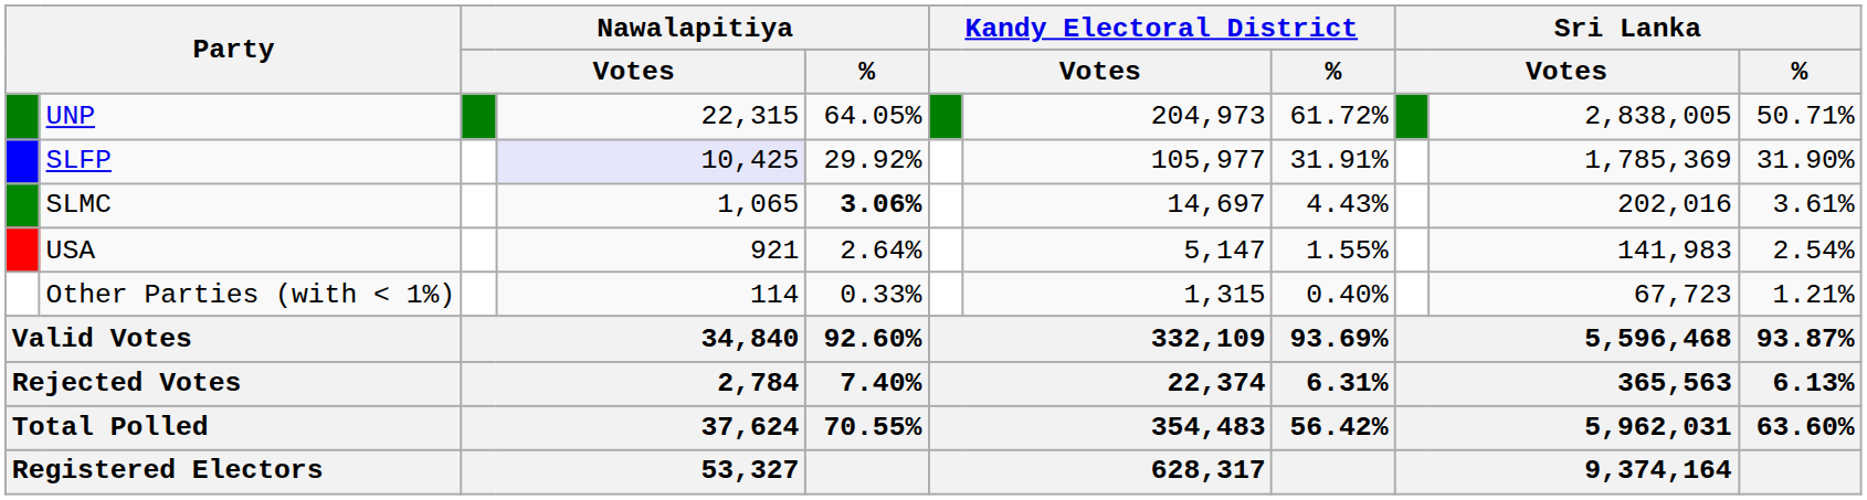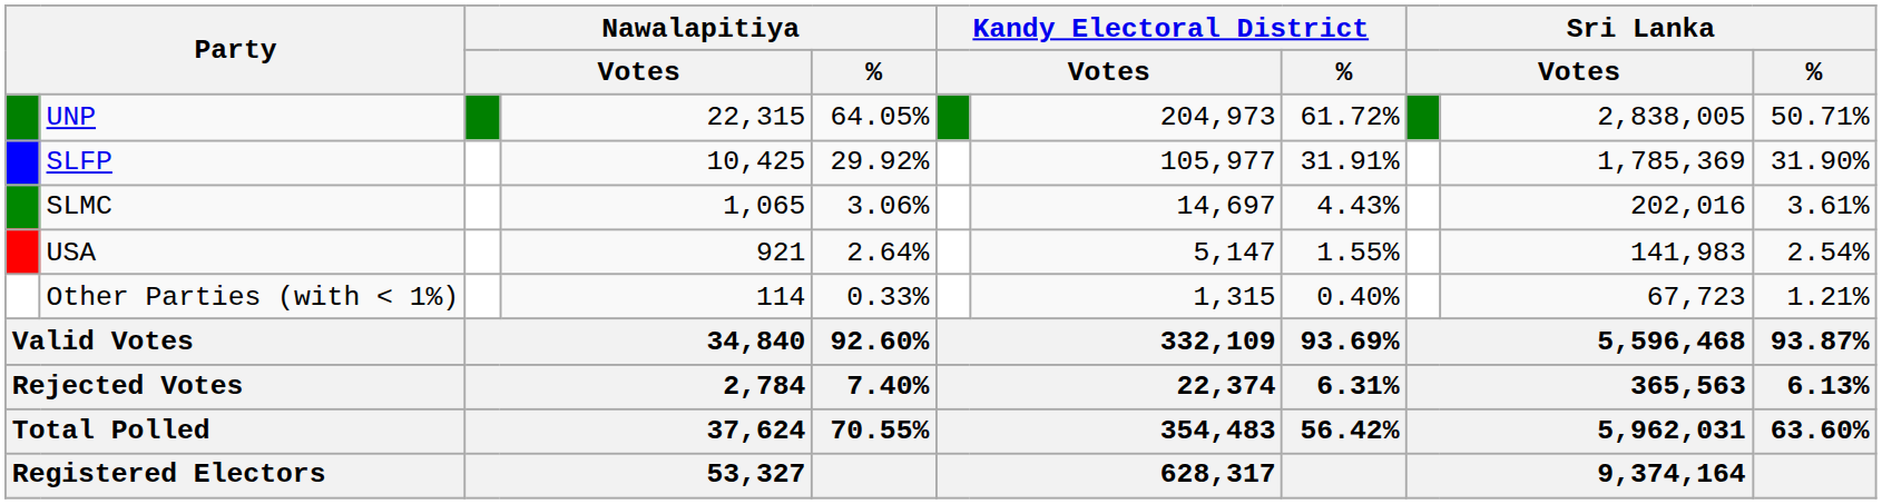SLFP | column 4: lavender background -> no background
SLMC | Nawalapitiya / %: bold -> normal
